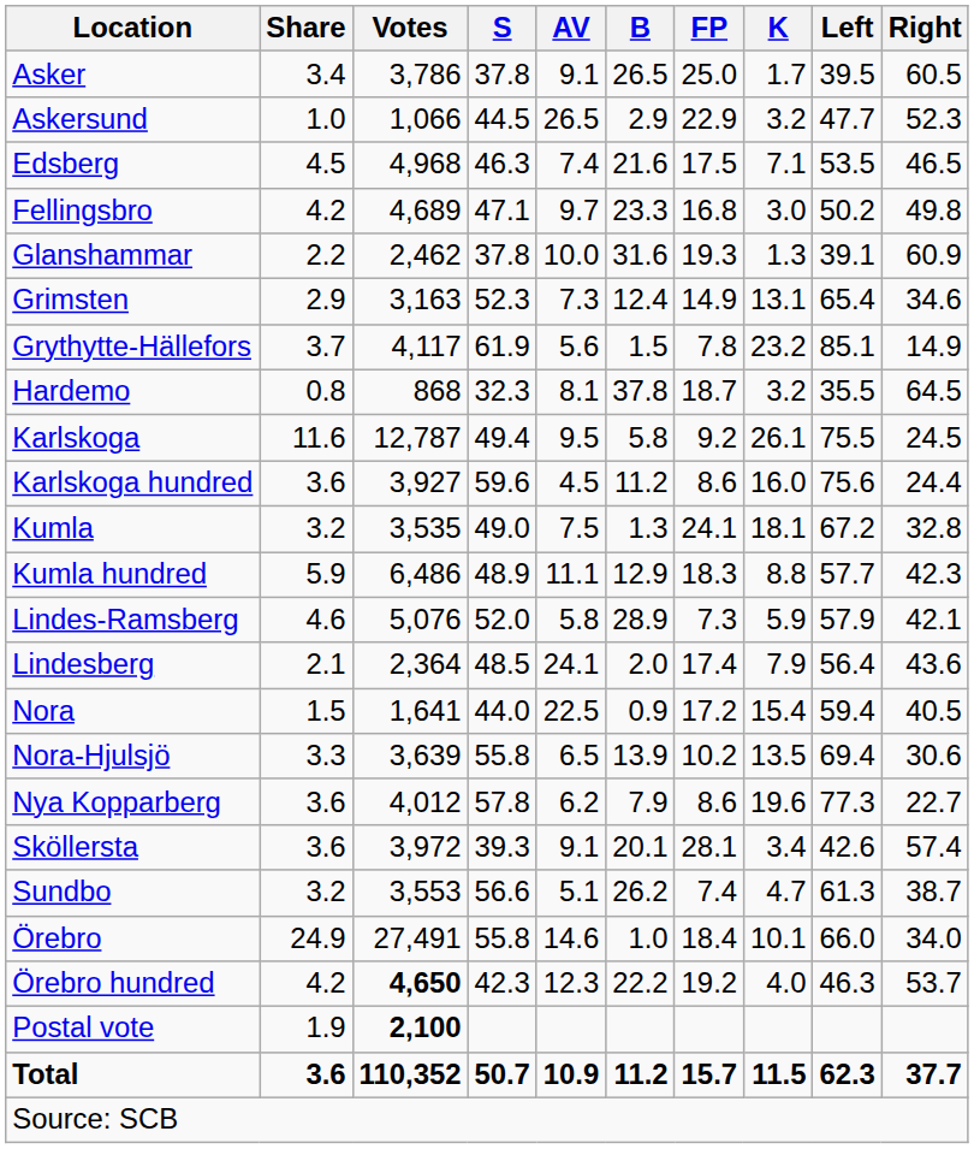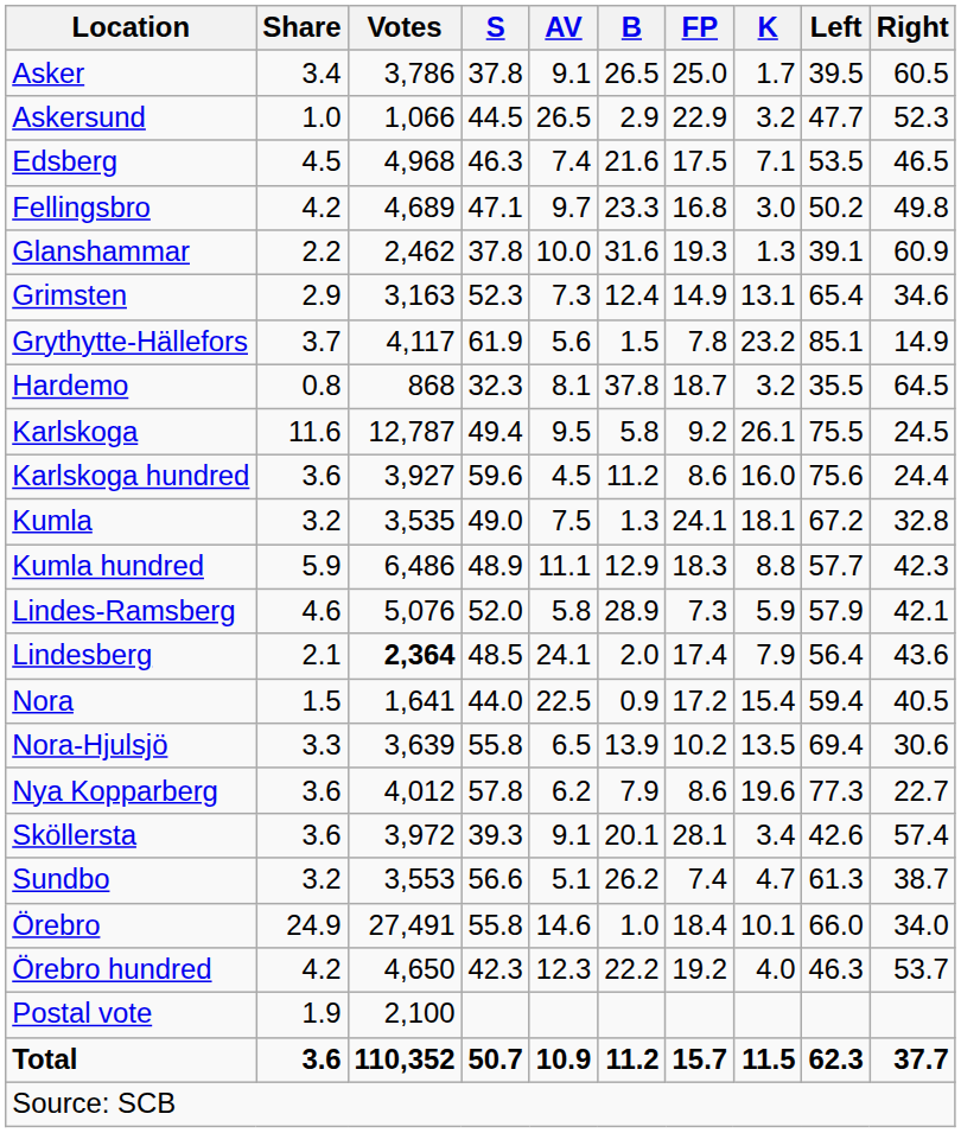Lindesberg | Votes: normal -> bold
Örebro hundred | Votes: bold -> normal
Postal vote | Votes: bold -> normal
